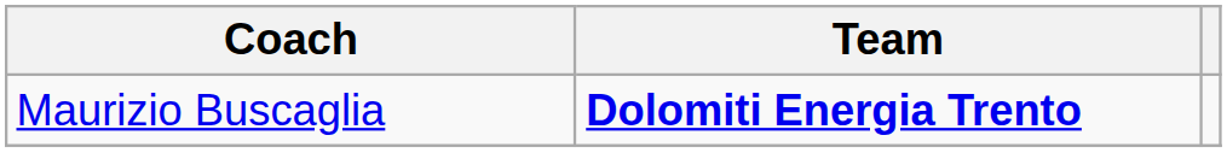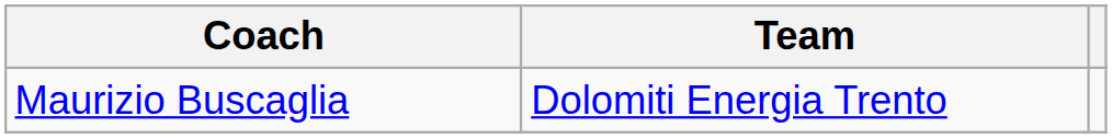Maurizio Buscaglia | Team: bold -> normal
